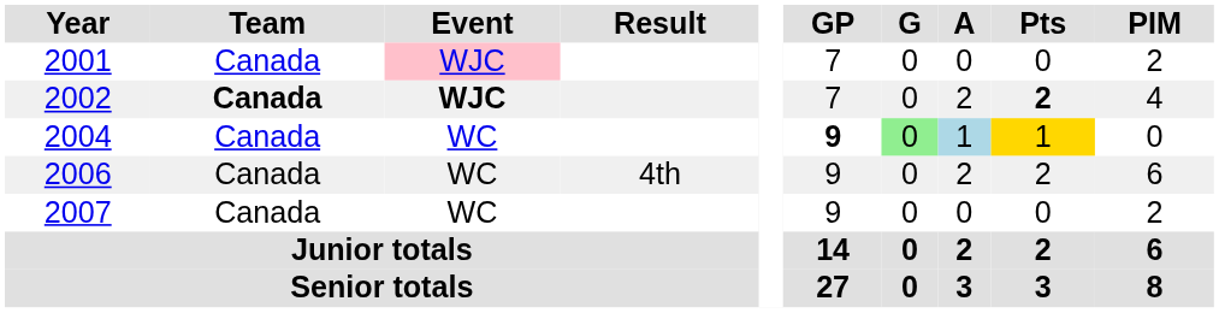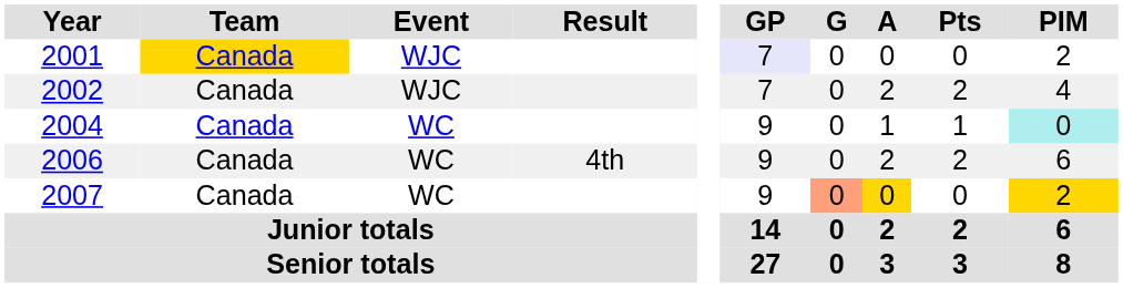2001 | Team: no background -> gold background
2001 | Event: pink background -> no background
2001 | GP: no background -> lavender background
2002 | Team: bold -> normal
2002 | Event: bold -> normal
2002 | Pts: bold -> normal
2004 | GP: bold -> normal
2004 | G: lightgreen background -> no background
2004 | A: lightblue background -> no background
2004 | Pts: gold background -> no background
2004 | PIM: no background -> paleturquoise background
2007 | G: no background -> lightsalmon background
2007 | A: no background -> gold background
2007 | PIM: no background -> gold background
